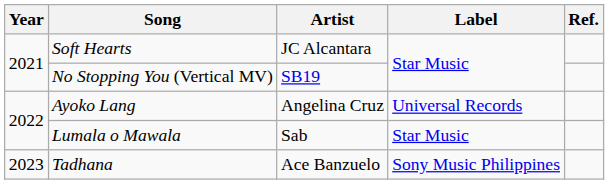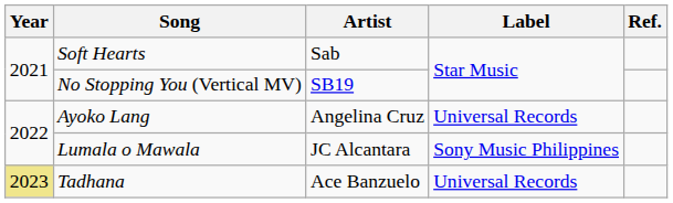Soft Hearts | Artist: JC Alcantara -> Sab
Lumala o Mawala | Artist: Sab -> JC Alcantara
Lumala o Mawala | Label: Star Music -> Sony Music Philippines
Tadhana | Year: no background -> khaki background
Tadhana | Label: Sony Music Philippines -> Universal Records
